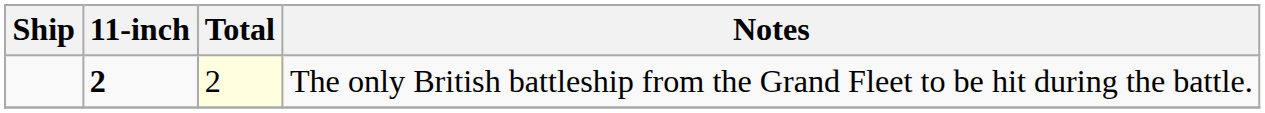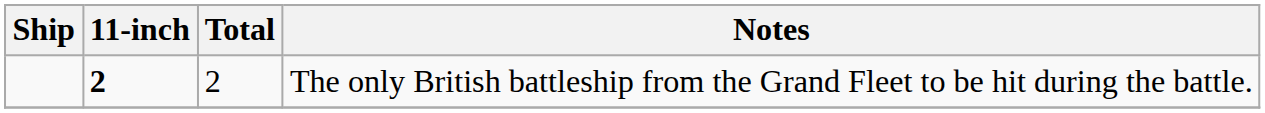row 2 | Total: lightyellow background -> no background
